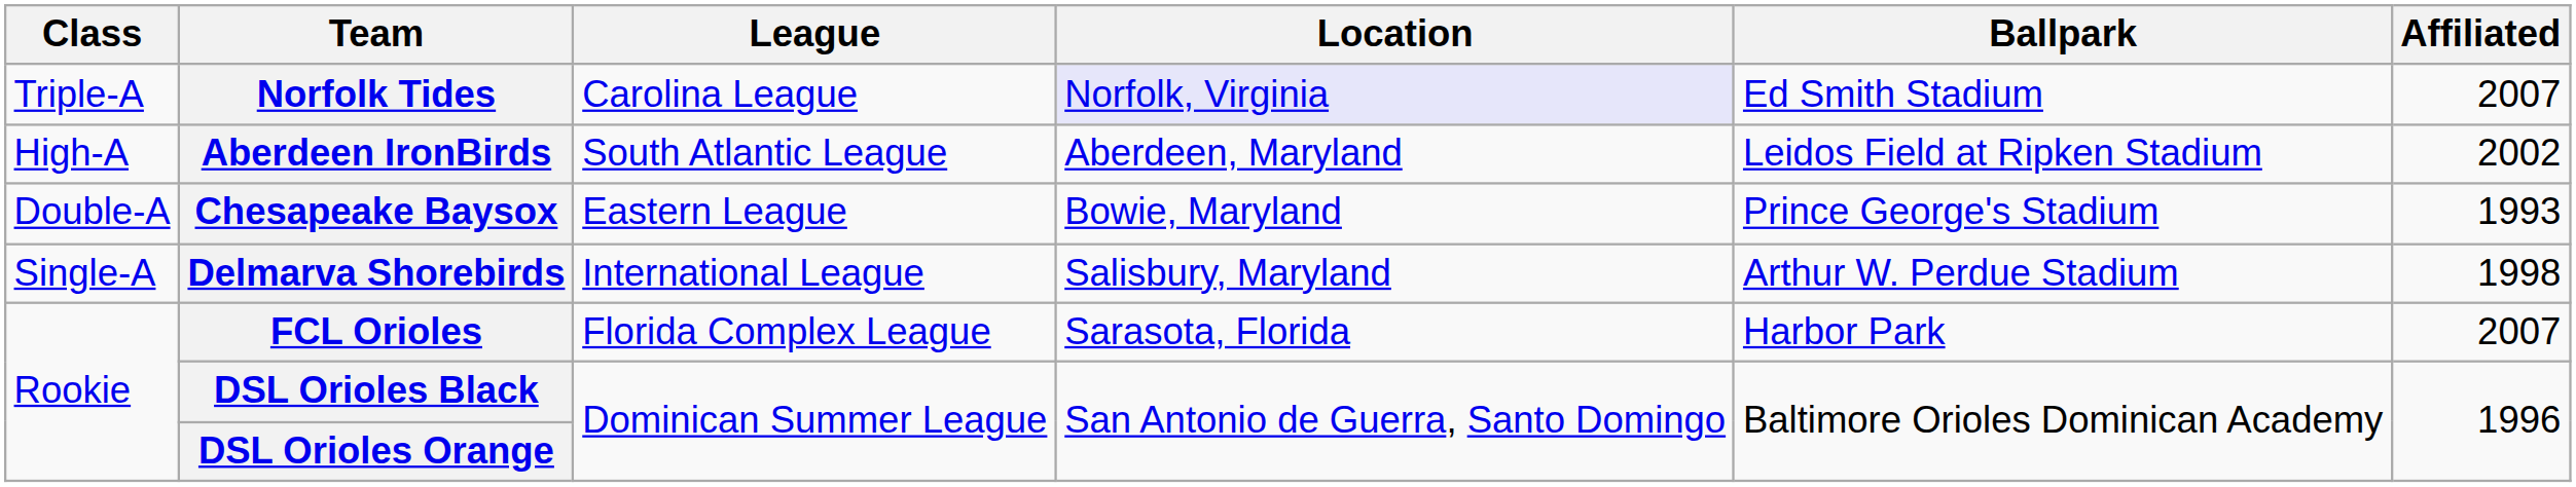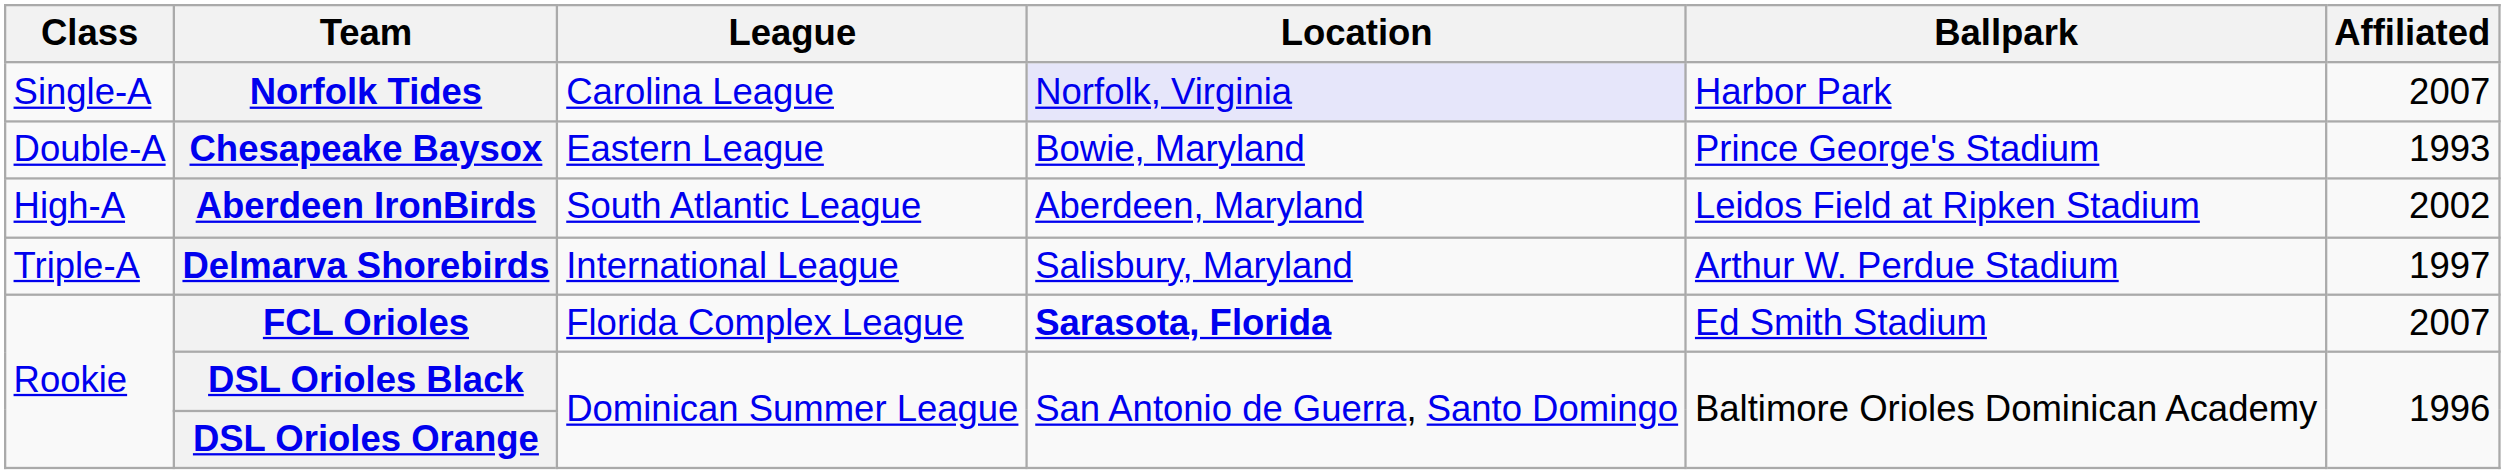Norfolk Tides | Class: Triple-A -> Single-A
Norfolk Tides | Ballpark: Ed Smith Stadium -> Harbor Park
rows swapped: Chesapeake Baysox <-> Aberdeen IronBirds
Delmarva Shorebirds | Class: Single-A -> Triple-A
Delmarva Shorebirds | Affiliated: 1998 -> 1997
FCL Orioles | Location: normal -> bold
FCL Orioles | Ballpark: Harbor Park -> Ed Smith Stadium
